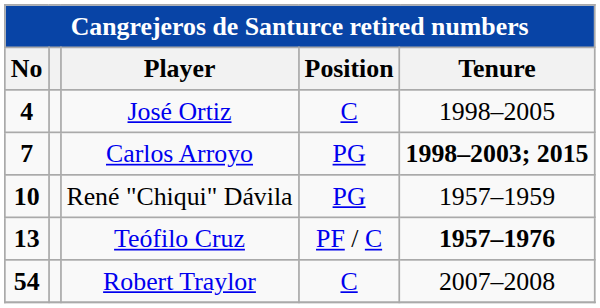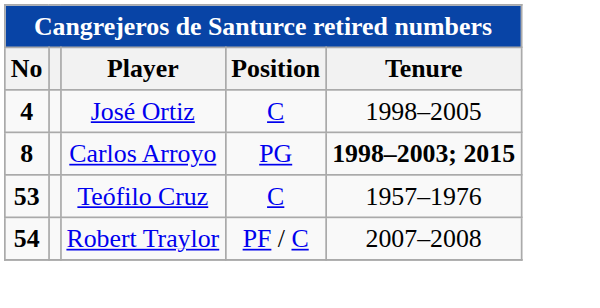Carlos Arroyo | No: 7 -> 8
- row: 10 | René "Chiqui" Dávila | PG | 1957–1959
Teófilo Cruz | No: 13 -> 53
Teófilo Cruz | Position: PF / C -> C
Teófilo Cruz | Tenure: bold -> normal
Robert Traylor | Position: C -> PF / C
